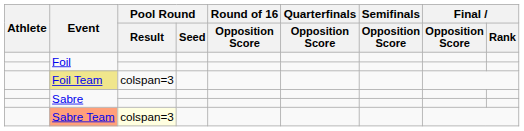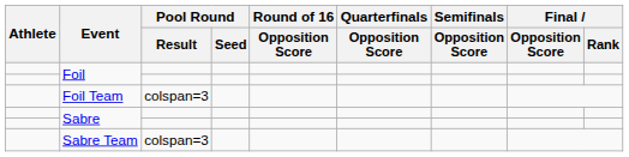Foil Team | Event: khaki background -> no background
Sabre Team | Event: lightsalmon background -> no background
Sabre Team | Pool Round / Result: lightyellow background -> no background
